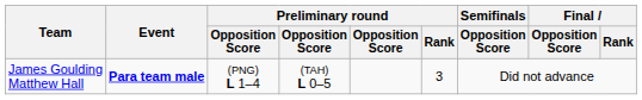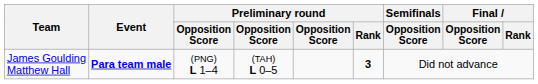James Goulding Matthew Hall | Preliminary round / Rank: normal -> bold
